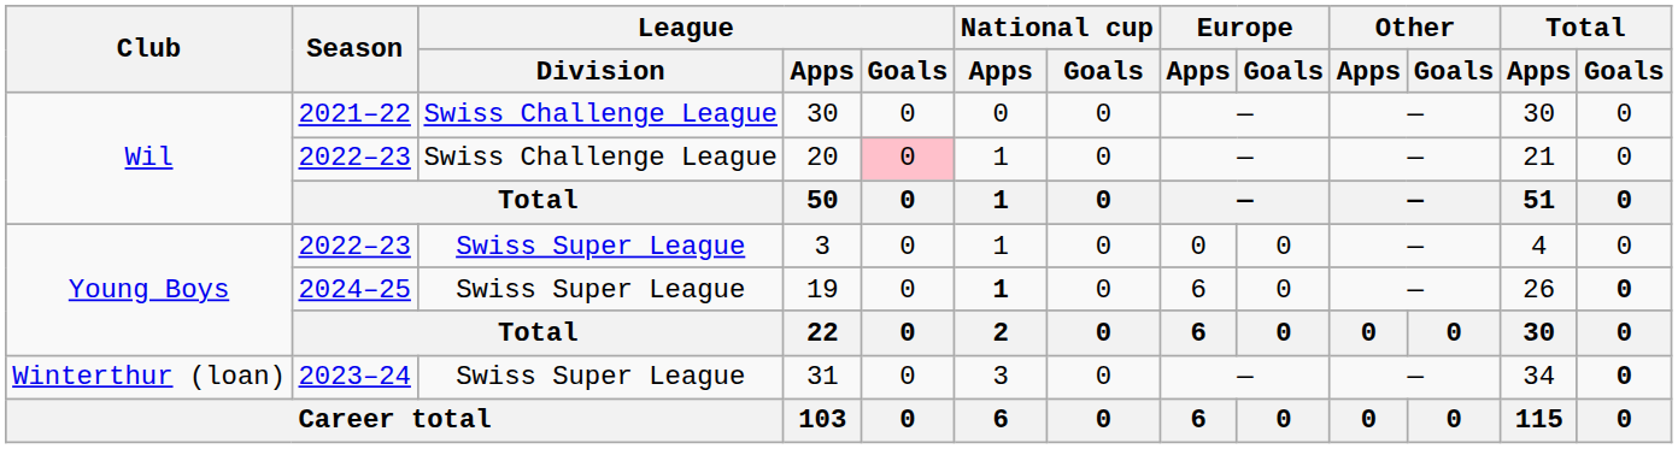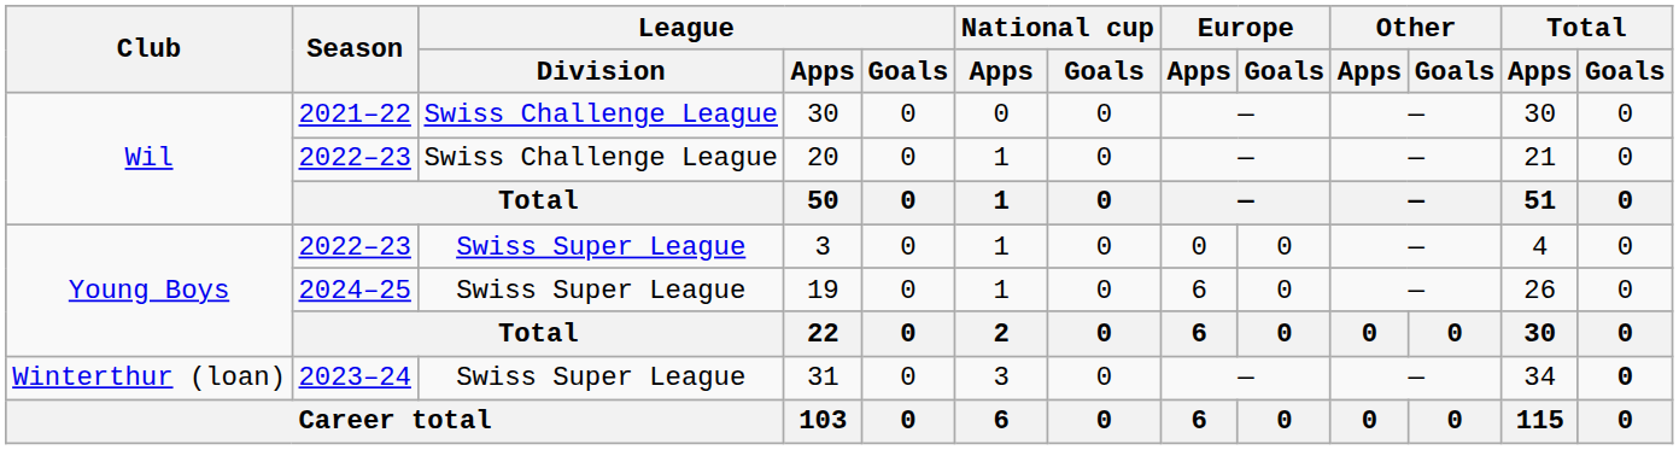20 | League / Goals: pink background -> no background
19 | National cup / Apps: bold -> normal
19 | Total / Goals: bold -> normal
